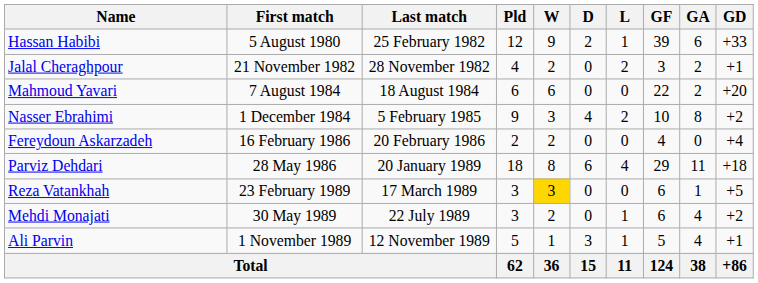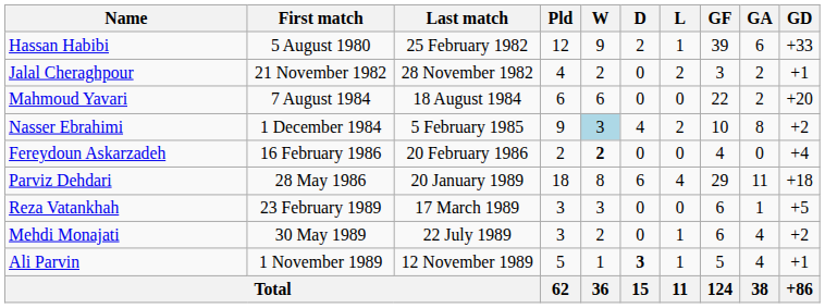Nasser Ebrahimi | W: no background -> lightblue background
Fereydoun Askarzadeh | W: normal -> bold
Reza Vatankhah | W: gold background -> no background
Ali Parvin | D: normal -> bold
